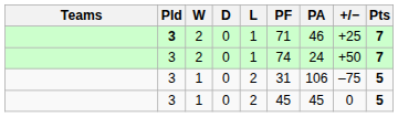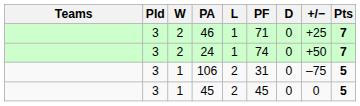columns swapped: D <-> PA
row 2 | Pld: bold -> normal
